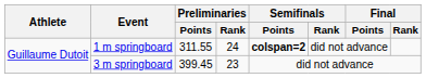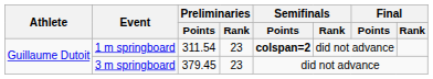1 m springboard | Preliminaries / Points: 311.55 -> 311.54
1 m springboard | Preliminaries / Rank: 24 -> 23
3 m springboard | Preliminaries / Points: 399.45 -> 379.45
